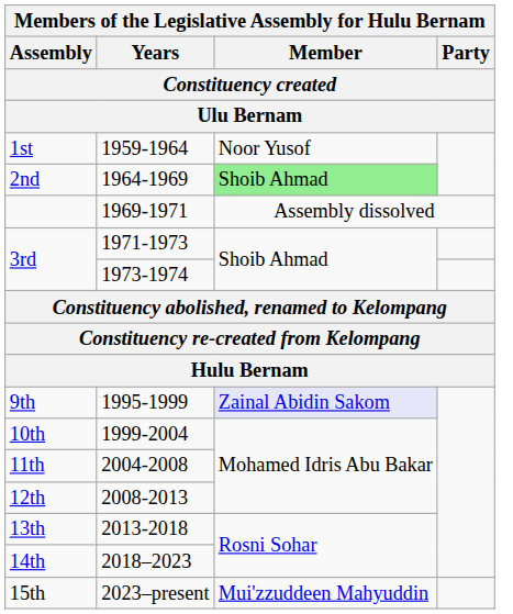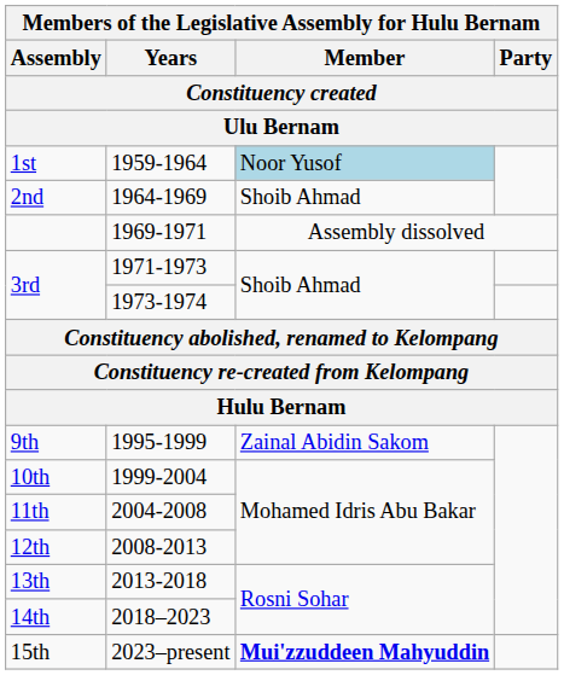1st | Member: no background -> lightblue background
2nd | Member: lightgreen background -> no background
9th | Member: lavender background -> no background
15th | Member: normal -> bold
